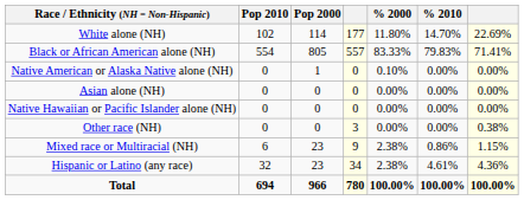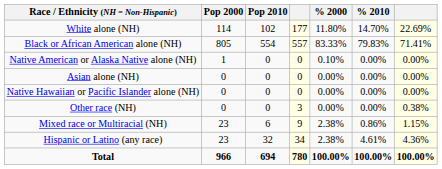columns swapped: Pop 2000 <-> Pop 2010
